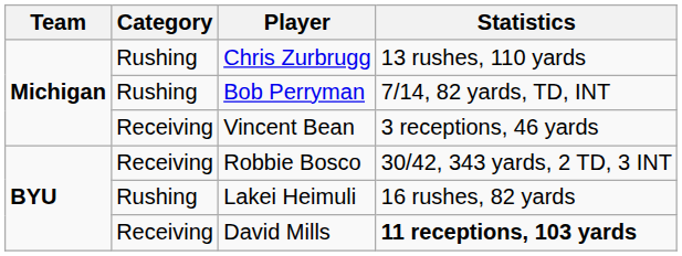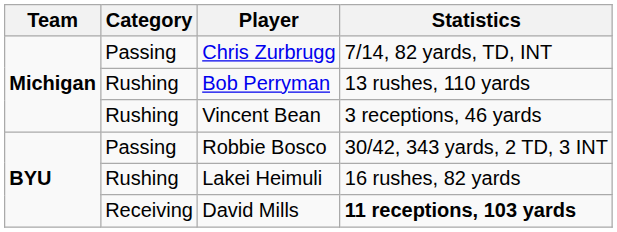Chris Zurbrugg | Category: Rushing -> Passing
Chris Zurbrugg | Statistics: 13 rushes, 110 yards -> 7/14, 82 yards, TD, INT
Bob Perryman | Statistics: 7/14, 82 yards, TD, INT -> 13 rushes, 110 yards
Vincent Bean | Category: Receiving -> Rushing
Robbie Bosco | Category: Receiving -> Passing
